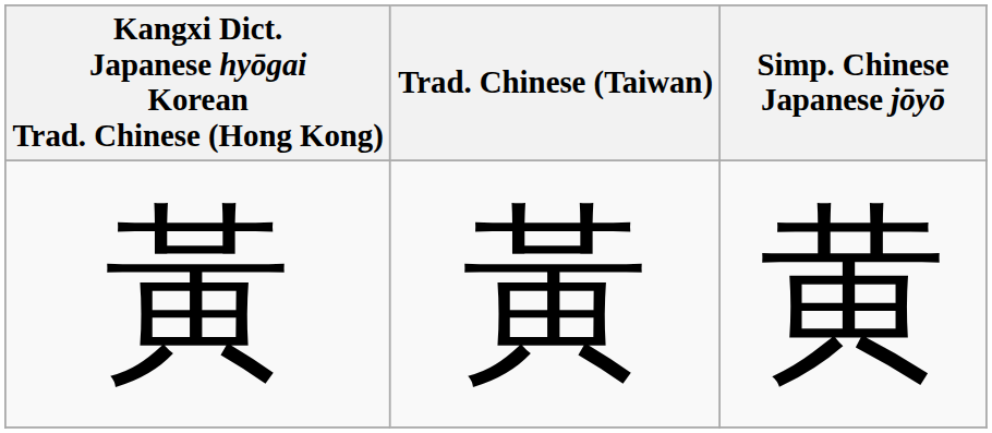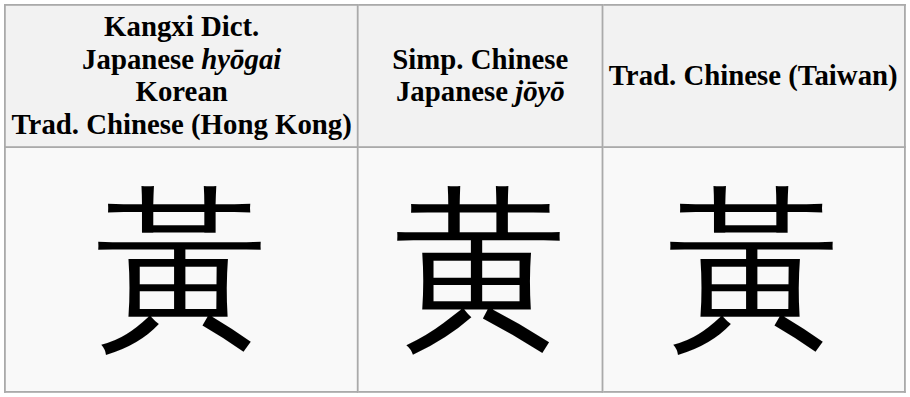columns swapped: Trad. Chinese (Taiwan) <-> Simp. Chinese Japanese jōyō
